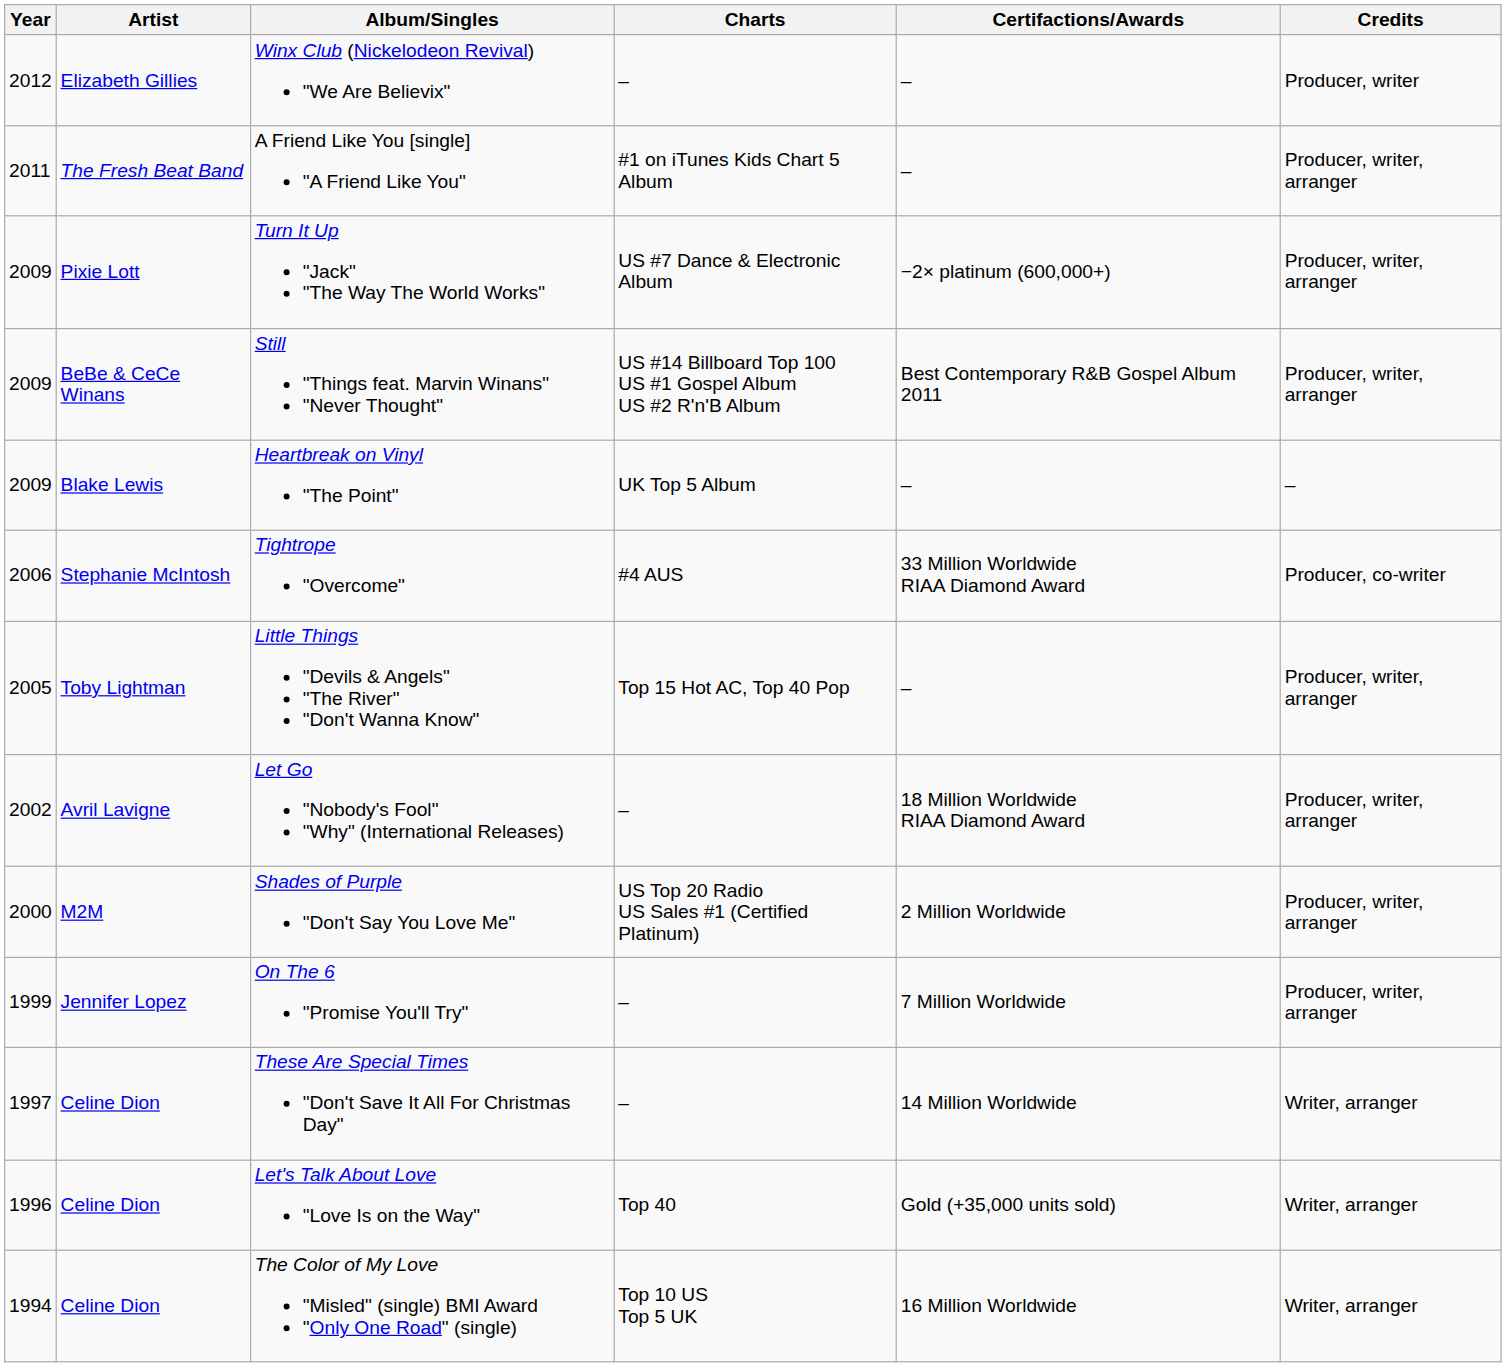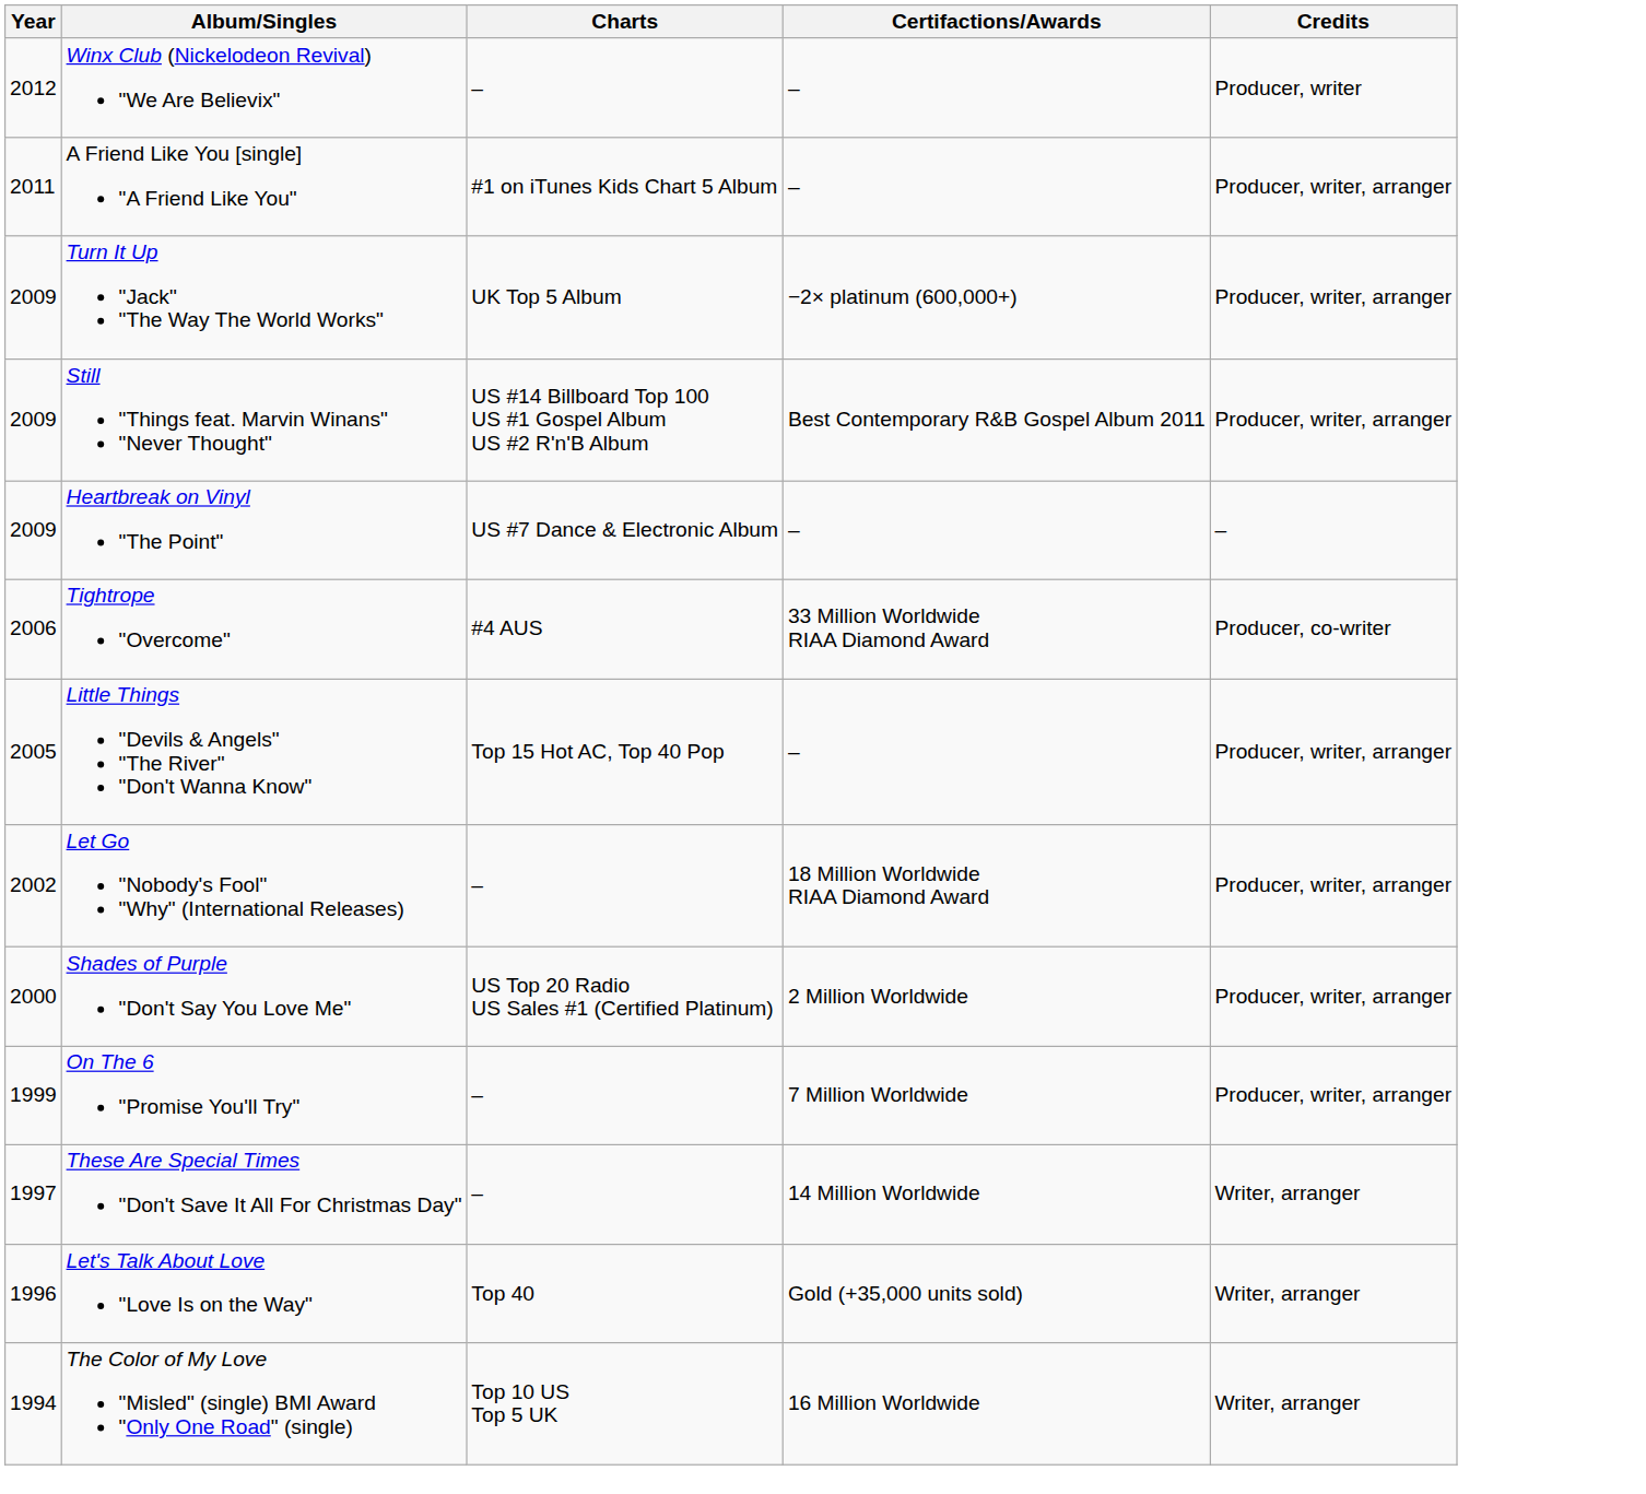- column: Artist | Elizabeth Gillies | The Fresh Beat Band | Pixie Lott | BeBe & CeCe Winans | Blake Lewis | Stephanie McIntosh | Toby Lightman | Avril Lavigne | M2M | Jennifer Lopez | Celine Dion | Celine Dion | Celine Dion
Turn It Up "Jack" "The Way The World Works" | Charts: US #7 Dance & Electronic Album -> UK Top 5 Album
Heartbreak on Vinyl "The Point" | Charts: UK Top 5 Album -> US #7 Dance & Electronic Album
